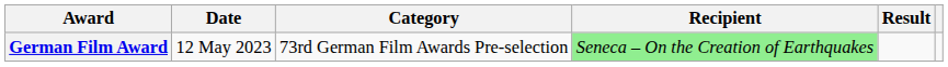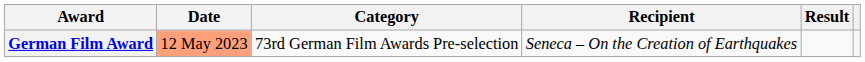German Film Award | Date: no background -> lightsalmon background
German Film Award | Recipient: lightgreen background -> no background
